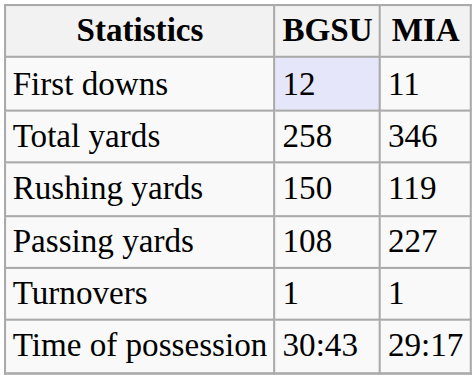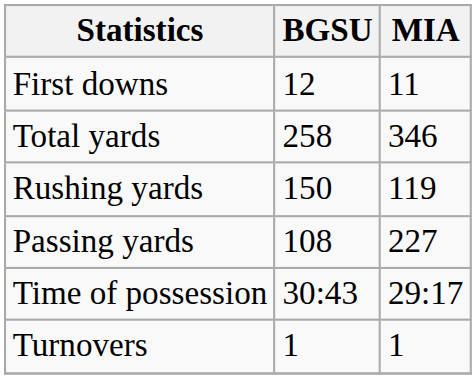First downs | BGSU: lavender background -> no background
rows swapped: Turnovers <-> Time of possession
